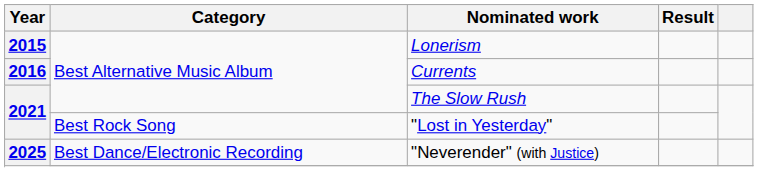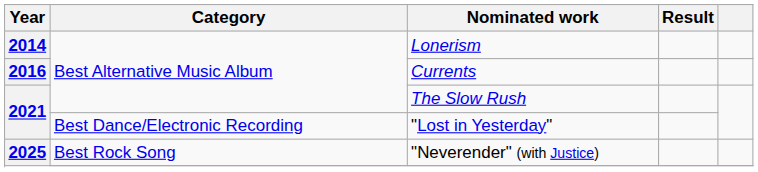Lonerism | Year: 2015 -> 2014
"Lost in Yesterday" | Category: Best Rock Song -> Best Dance/Electronic Recording
"Neverender" (with Justice) | Category: Best Dance/Electronic Recording -> Best Rock Song
